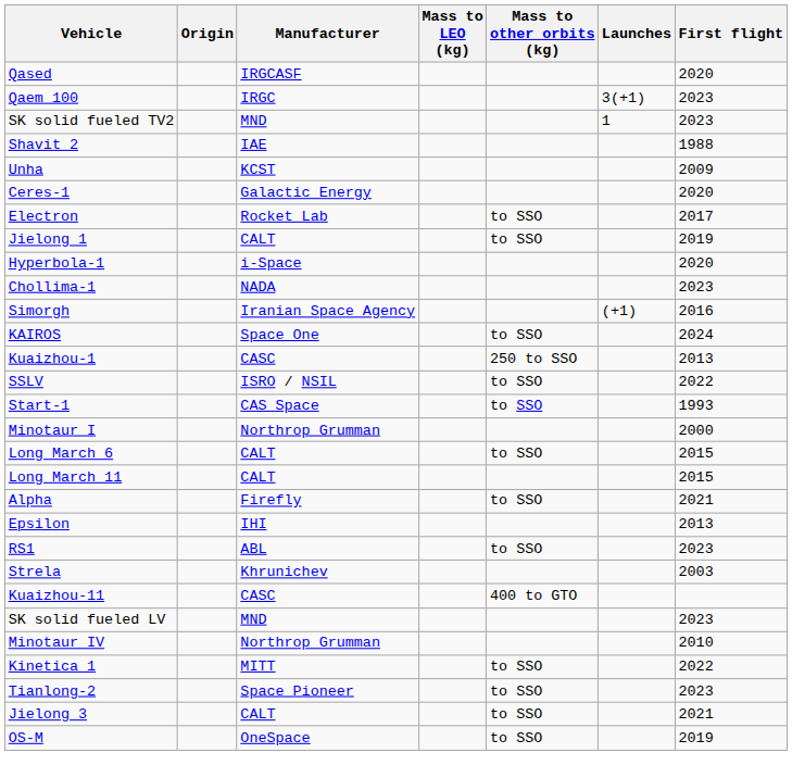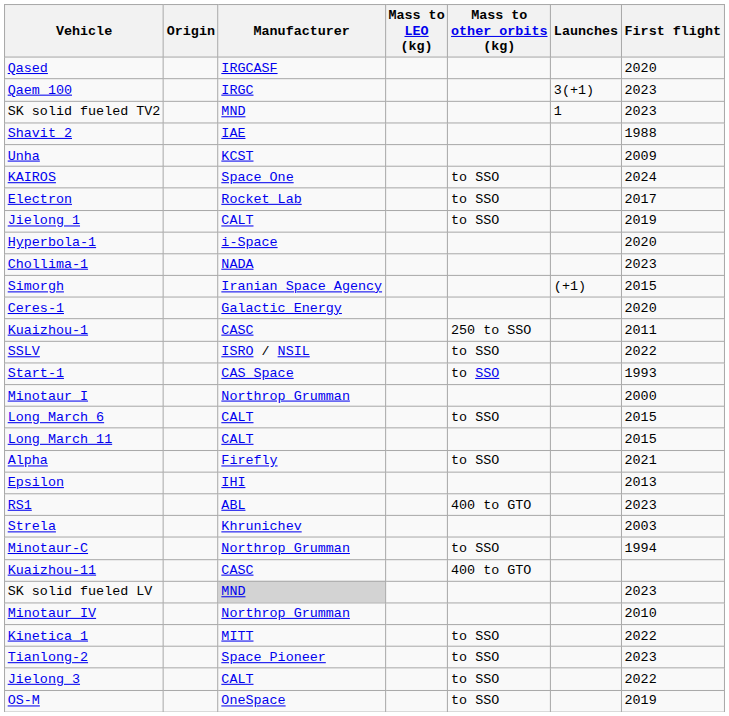rows swapped: KAIROS <-> Ceres-1
Simorgh | First flight: 2016 -> 2015
Kuaizhou-1 | First flight: 2013 -> 2011
RS1 | Mass to other orbits (kg): to SSO -> 400 to GTO
+ row: Minotaur-C | Northrop Grumman | to SSO | 1994
SK solid fueled LV | Manufacturer: no background -> lightgrey background
Jielong 3 | First flight: 2021 -> 2022
